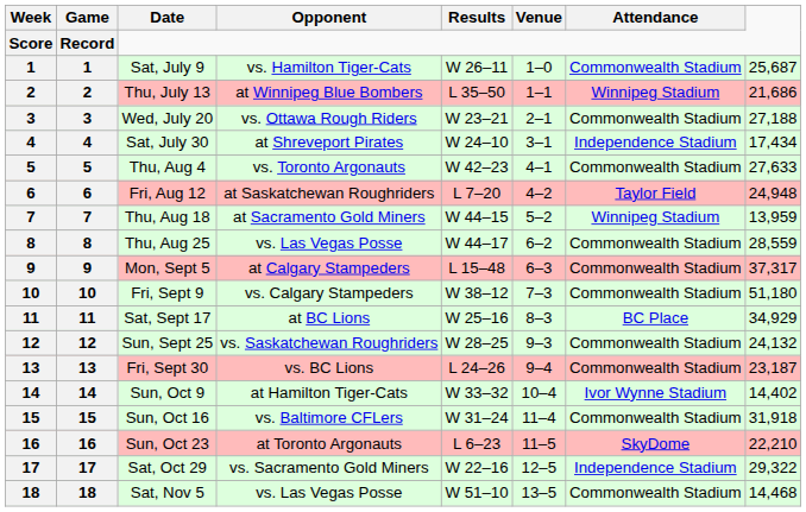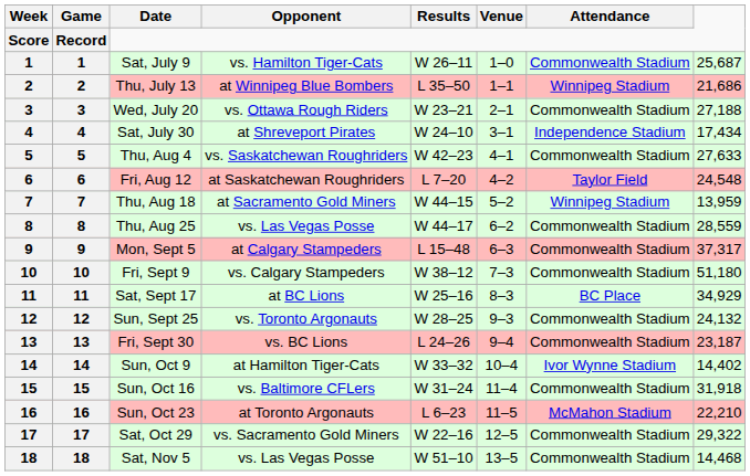Thu, Aug 4 | Opponent: vs. Toronto Argonauts -> vs. Saskatchewan Roughriders
Fri, Aug 12 | column 8: 24,948 -> 24,548
Sun, Sept 25 | Opponent: vs. Saskatchewan Roughriders -> vs. Toronto Argonauts
Sun, Oct 23 | Attendance: SkyDome -> McMahon Stadium
Sat, Oct 29 | Attendance: Independence Stadium -> Commonwealth Stadium
